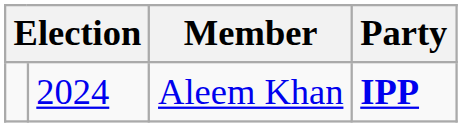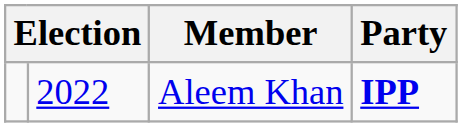Aleem Khan | column 2: 2024 -> 2022
